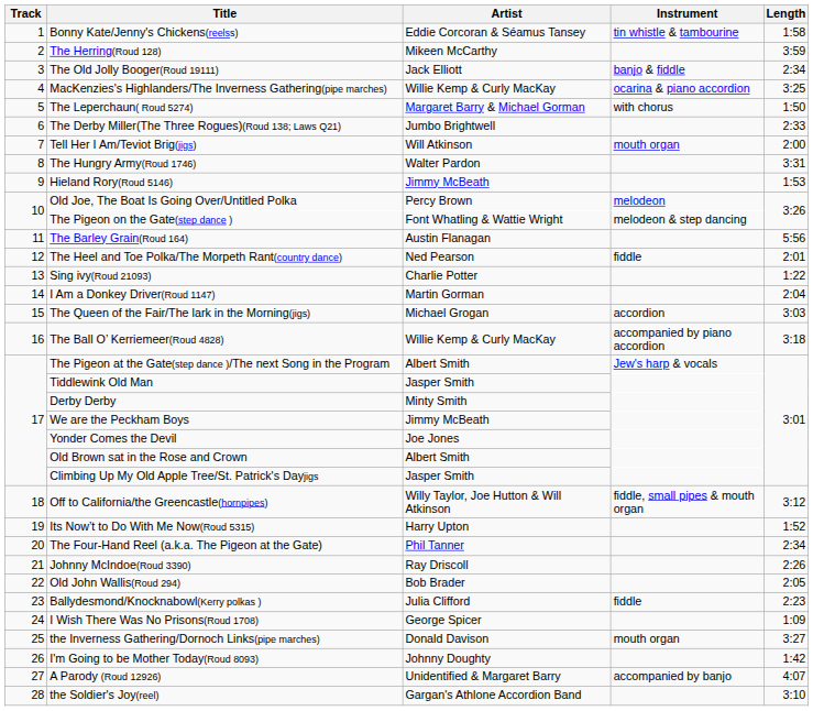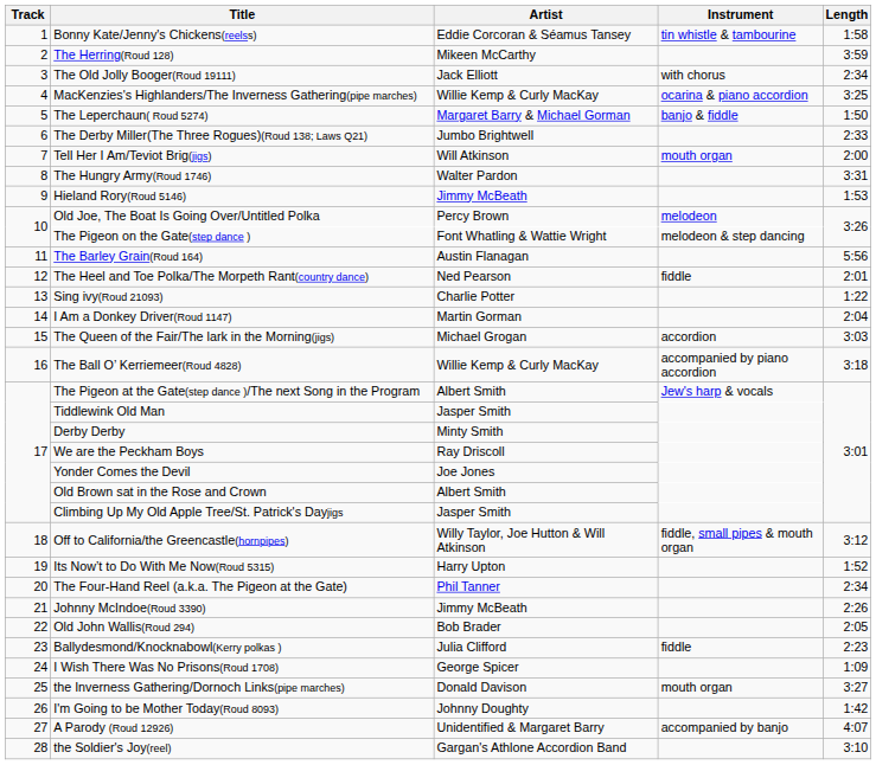The Old Jolly Booger(Roud 19111) | Instrument: banjo & fiddle -> with chorus
The Leperchaun( Roud 5274) | Instrument: with chorus -> banjo & fiddle
We are the Peckham Boys | Artist: Jimmy McBeath -> Ray Driscoll
Johnny McIndoe(Roud 3390) | Artist: Ray Driscoll -> Jimmy McBeath
